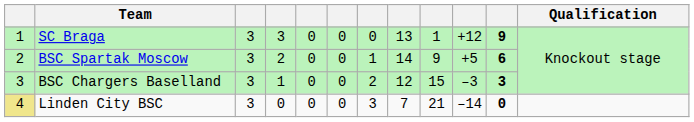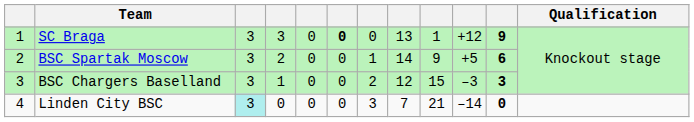SC Braga | column 6: normal -> bold
Linden City BSC | column 1: khaki background -> no background
Linden City BSC | column 3: no background -> paleturquoise background
